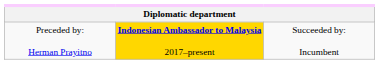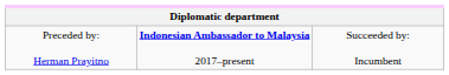Preceded by: Herman Prayitno | column 2: gold background -> no background
